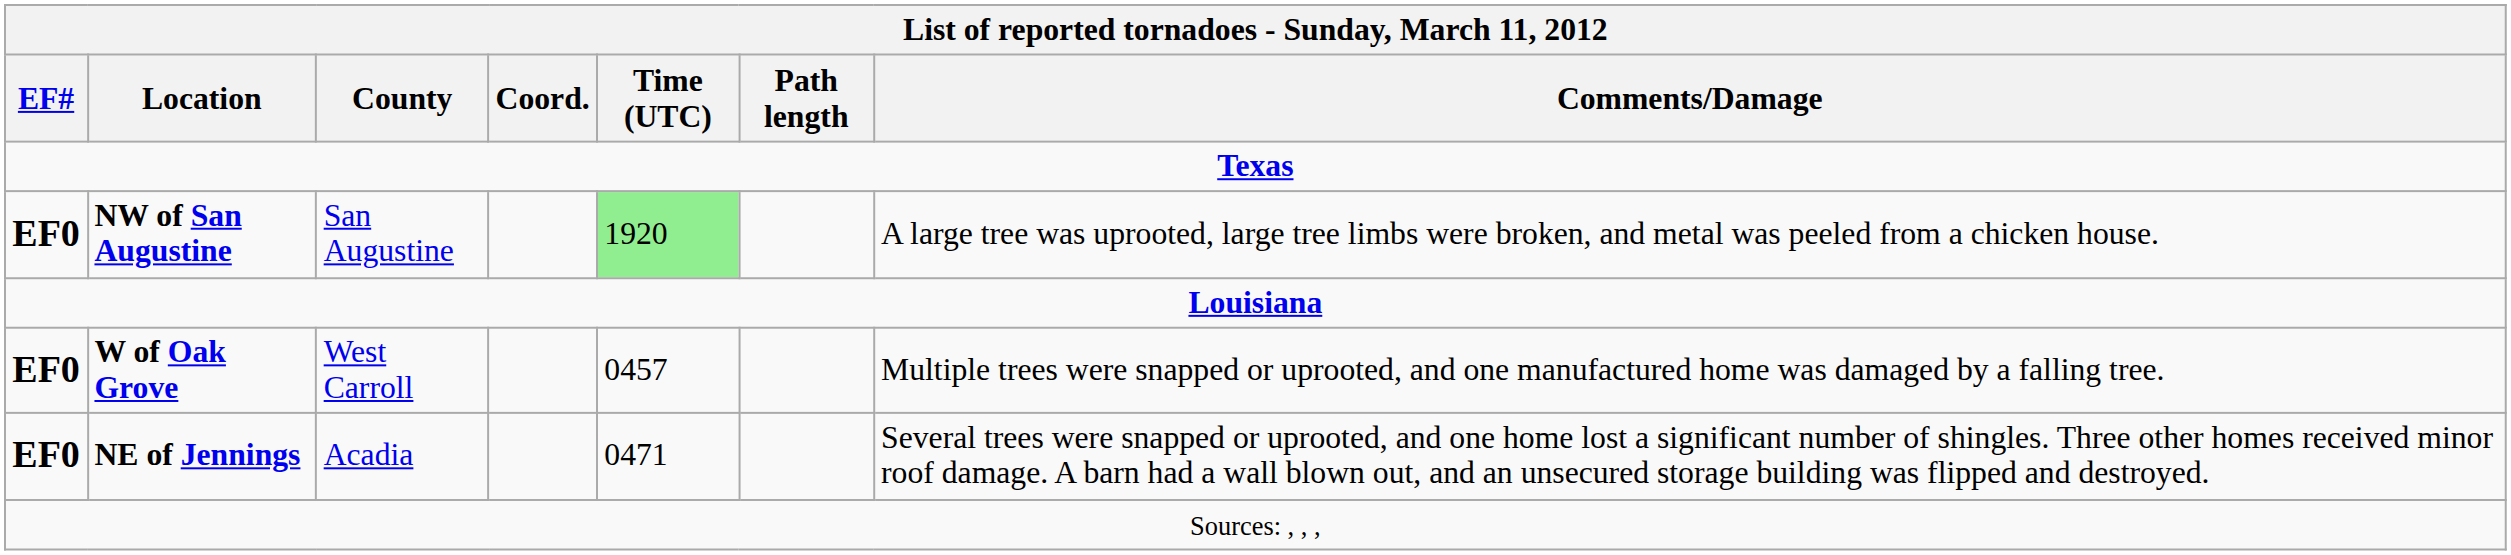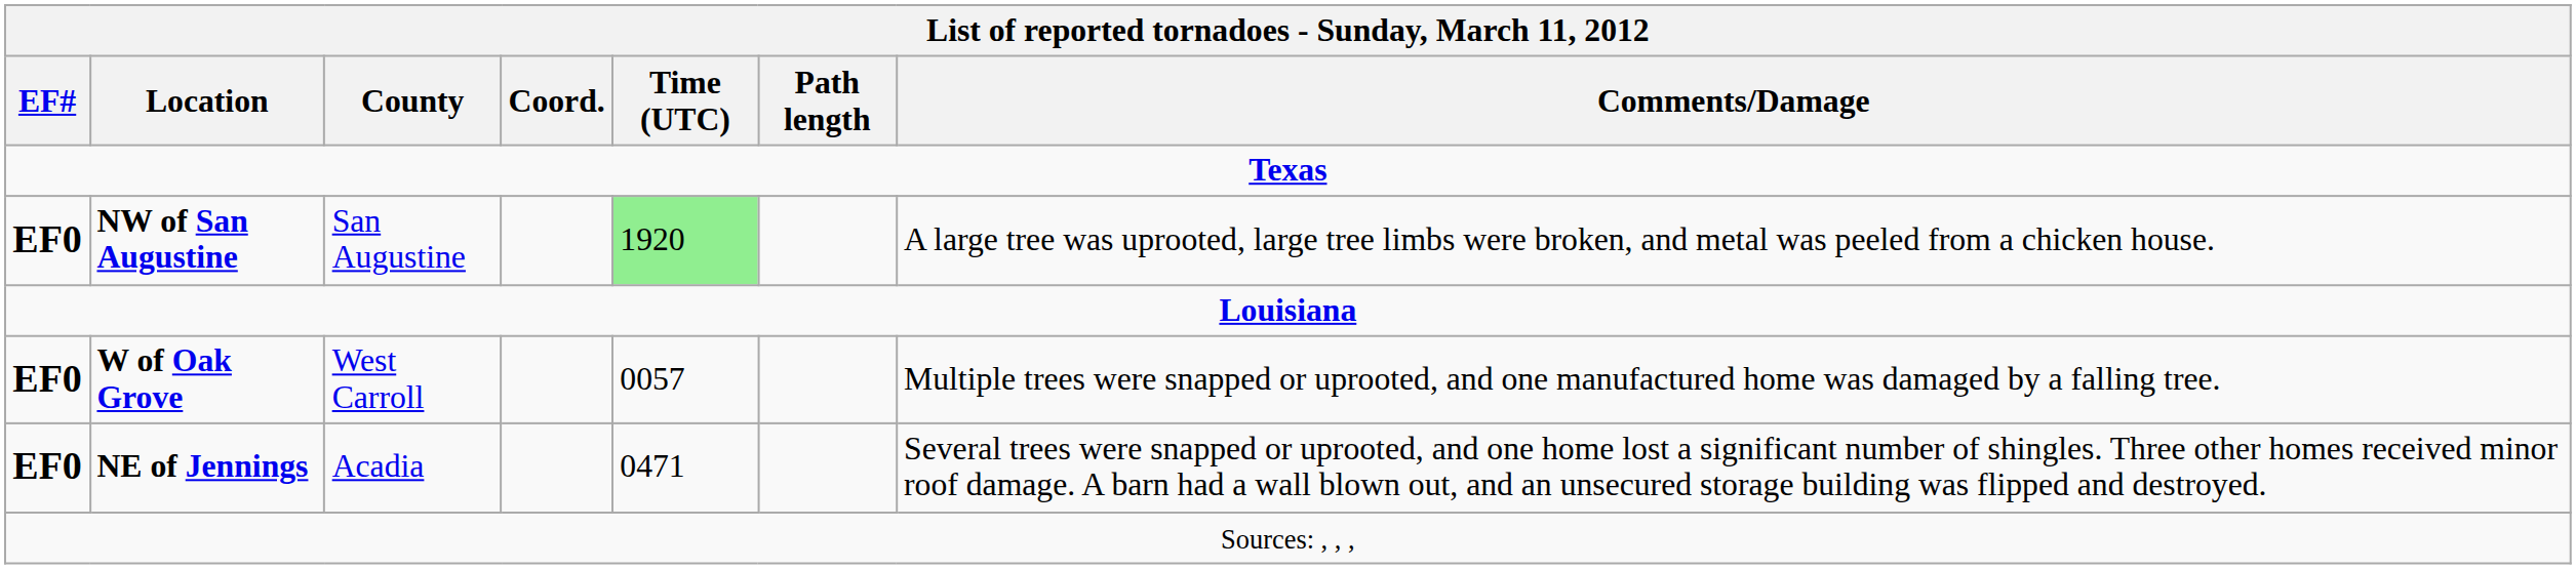W of Oak Grove | Time (UTC): 0457 -> 0057
